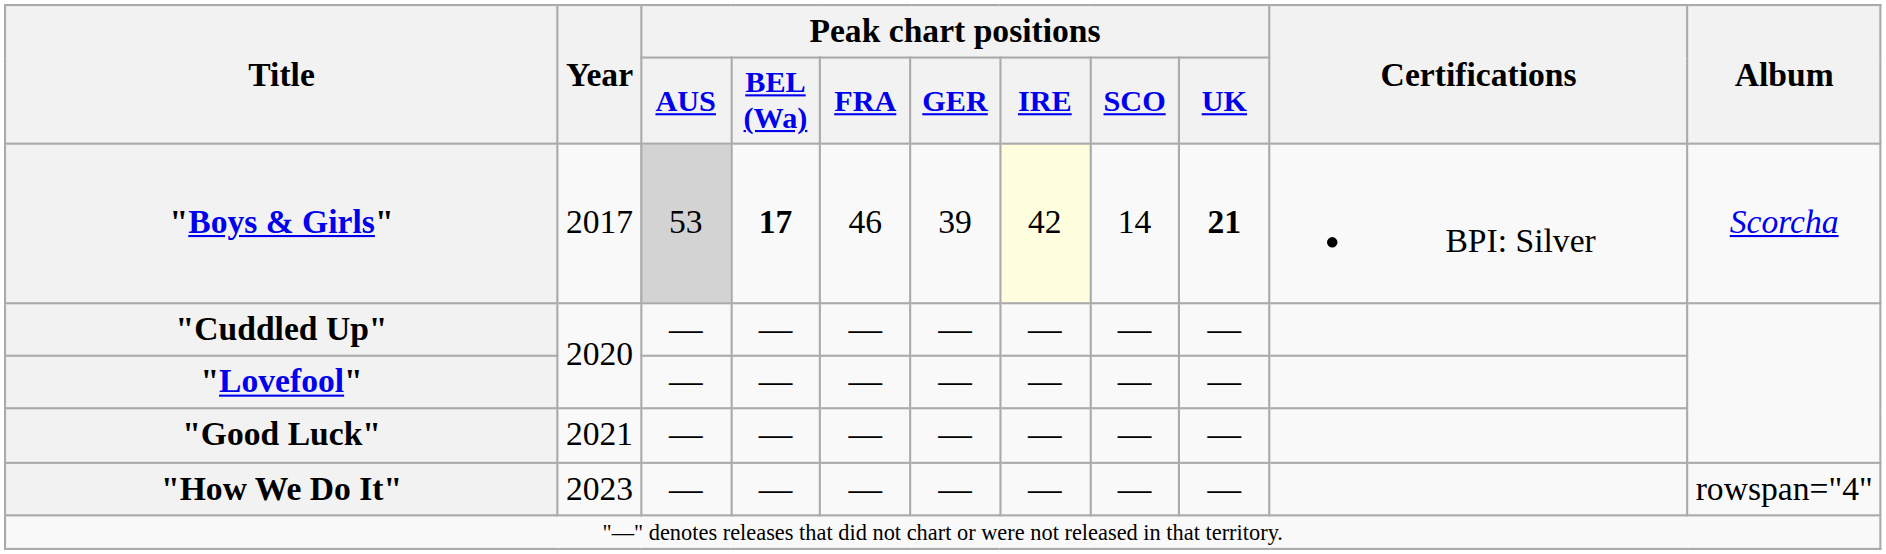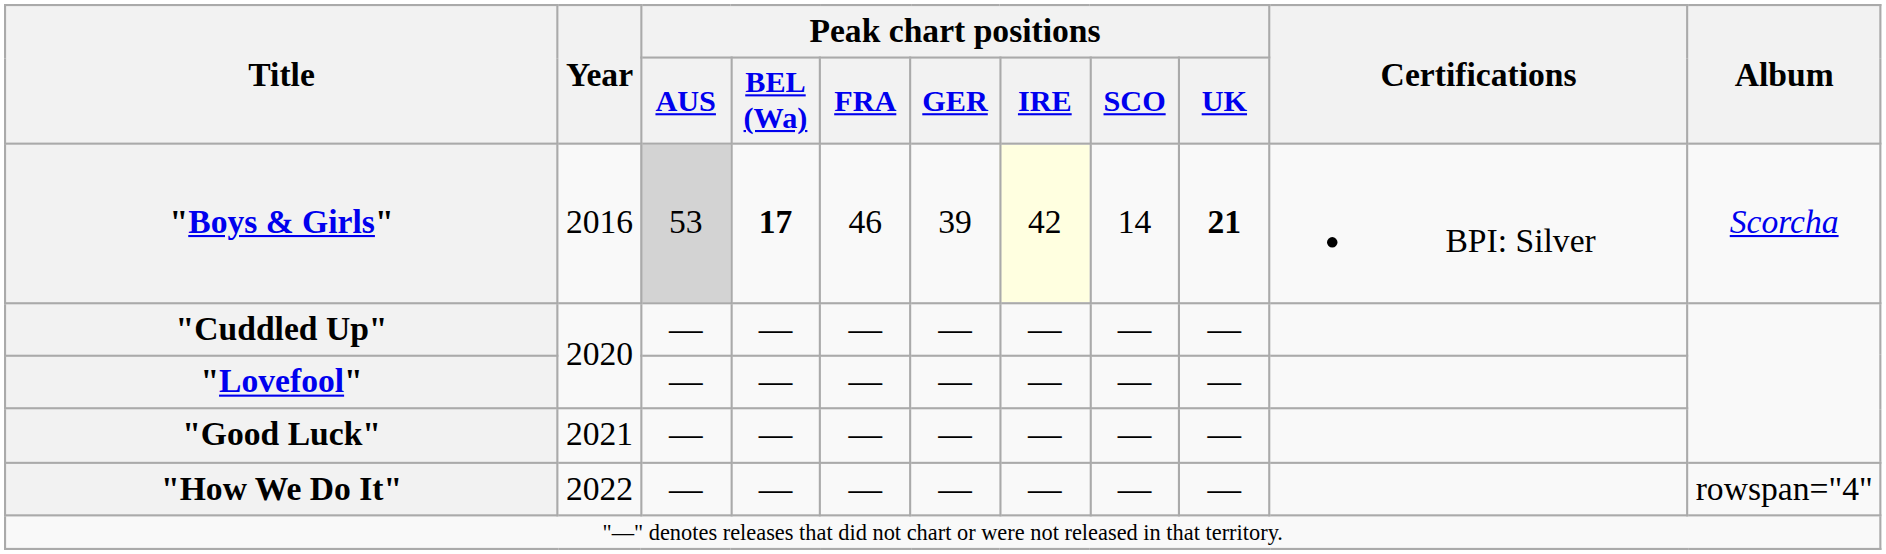"Boys & Girls" | Year: 2017 -> 2016
"How We Do It" | Year: 2023 -> 2022
